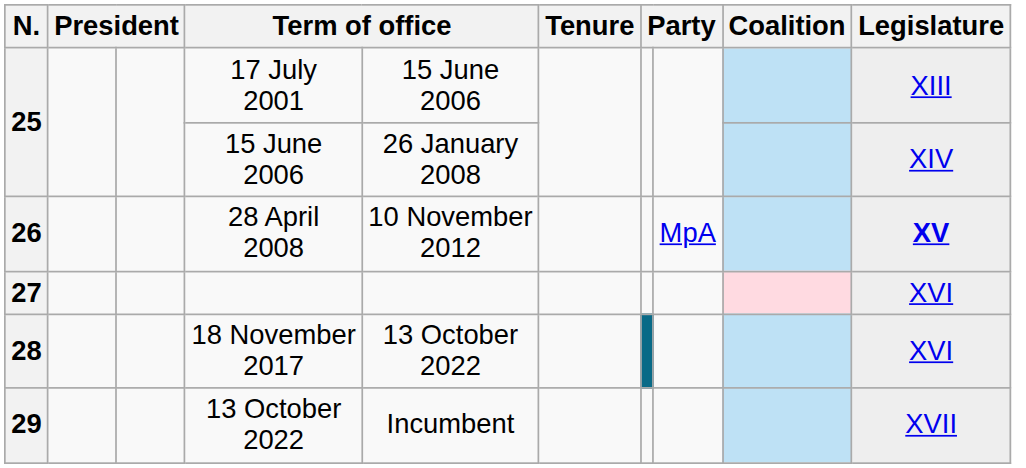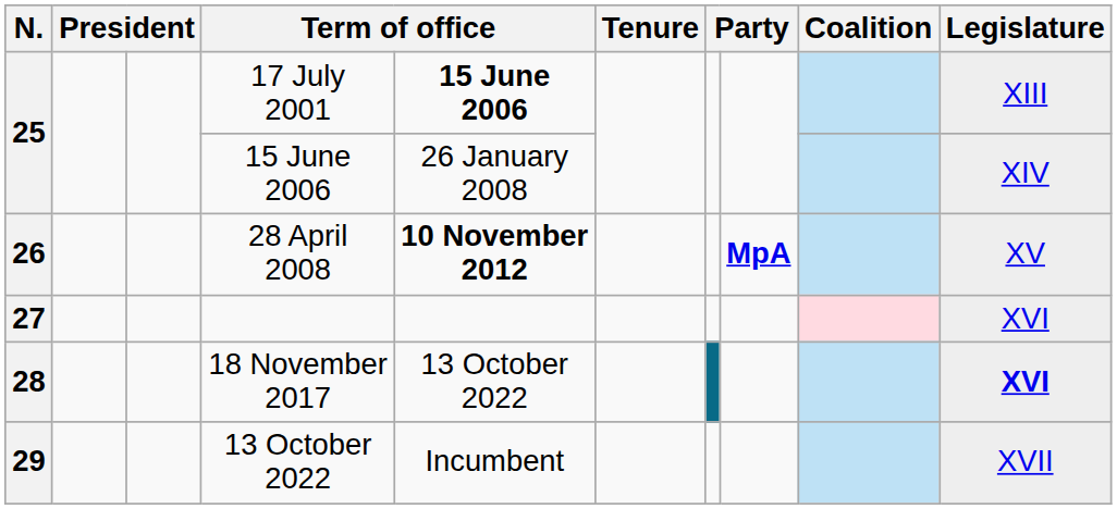17 July 2001 | column 5: normal -> bold
28 April 2008 | column 5: normal -> bold
28 April 2008 | column 8: normal -> bold
28 April 2008 | Legislature: bold -> normal
18 November 2017 | Legislature: normal -> bold
